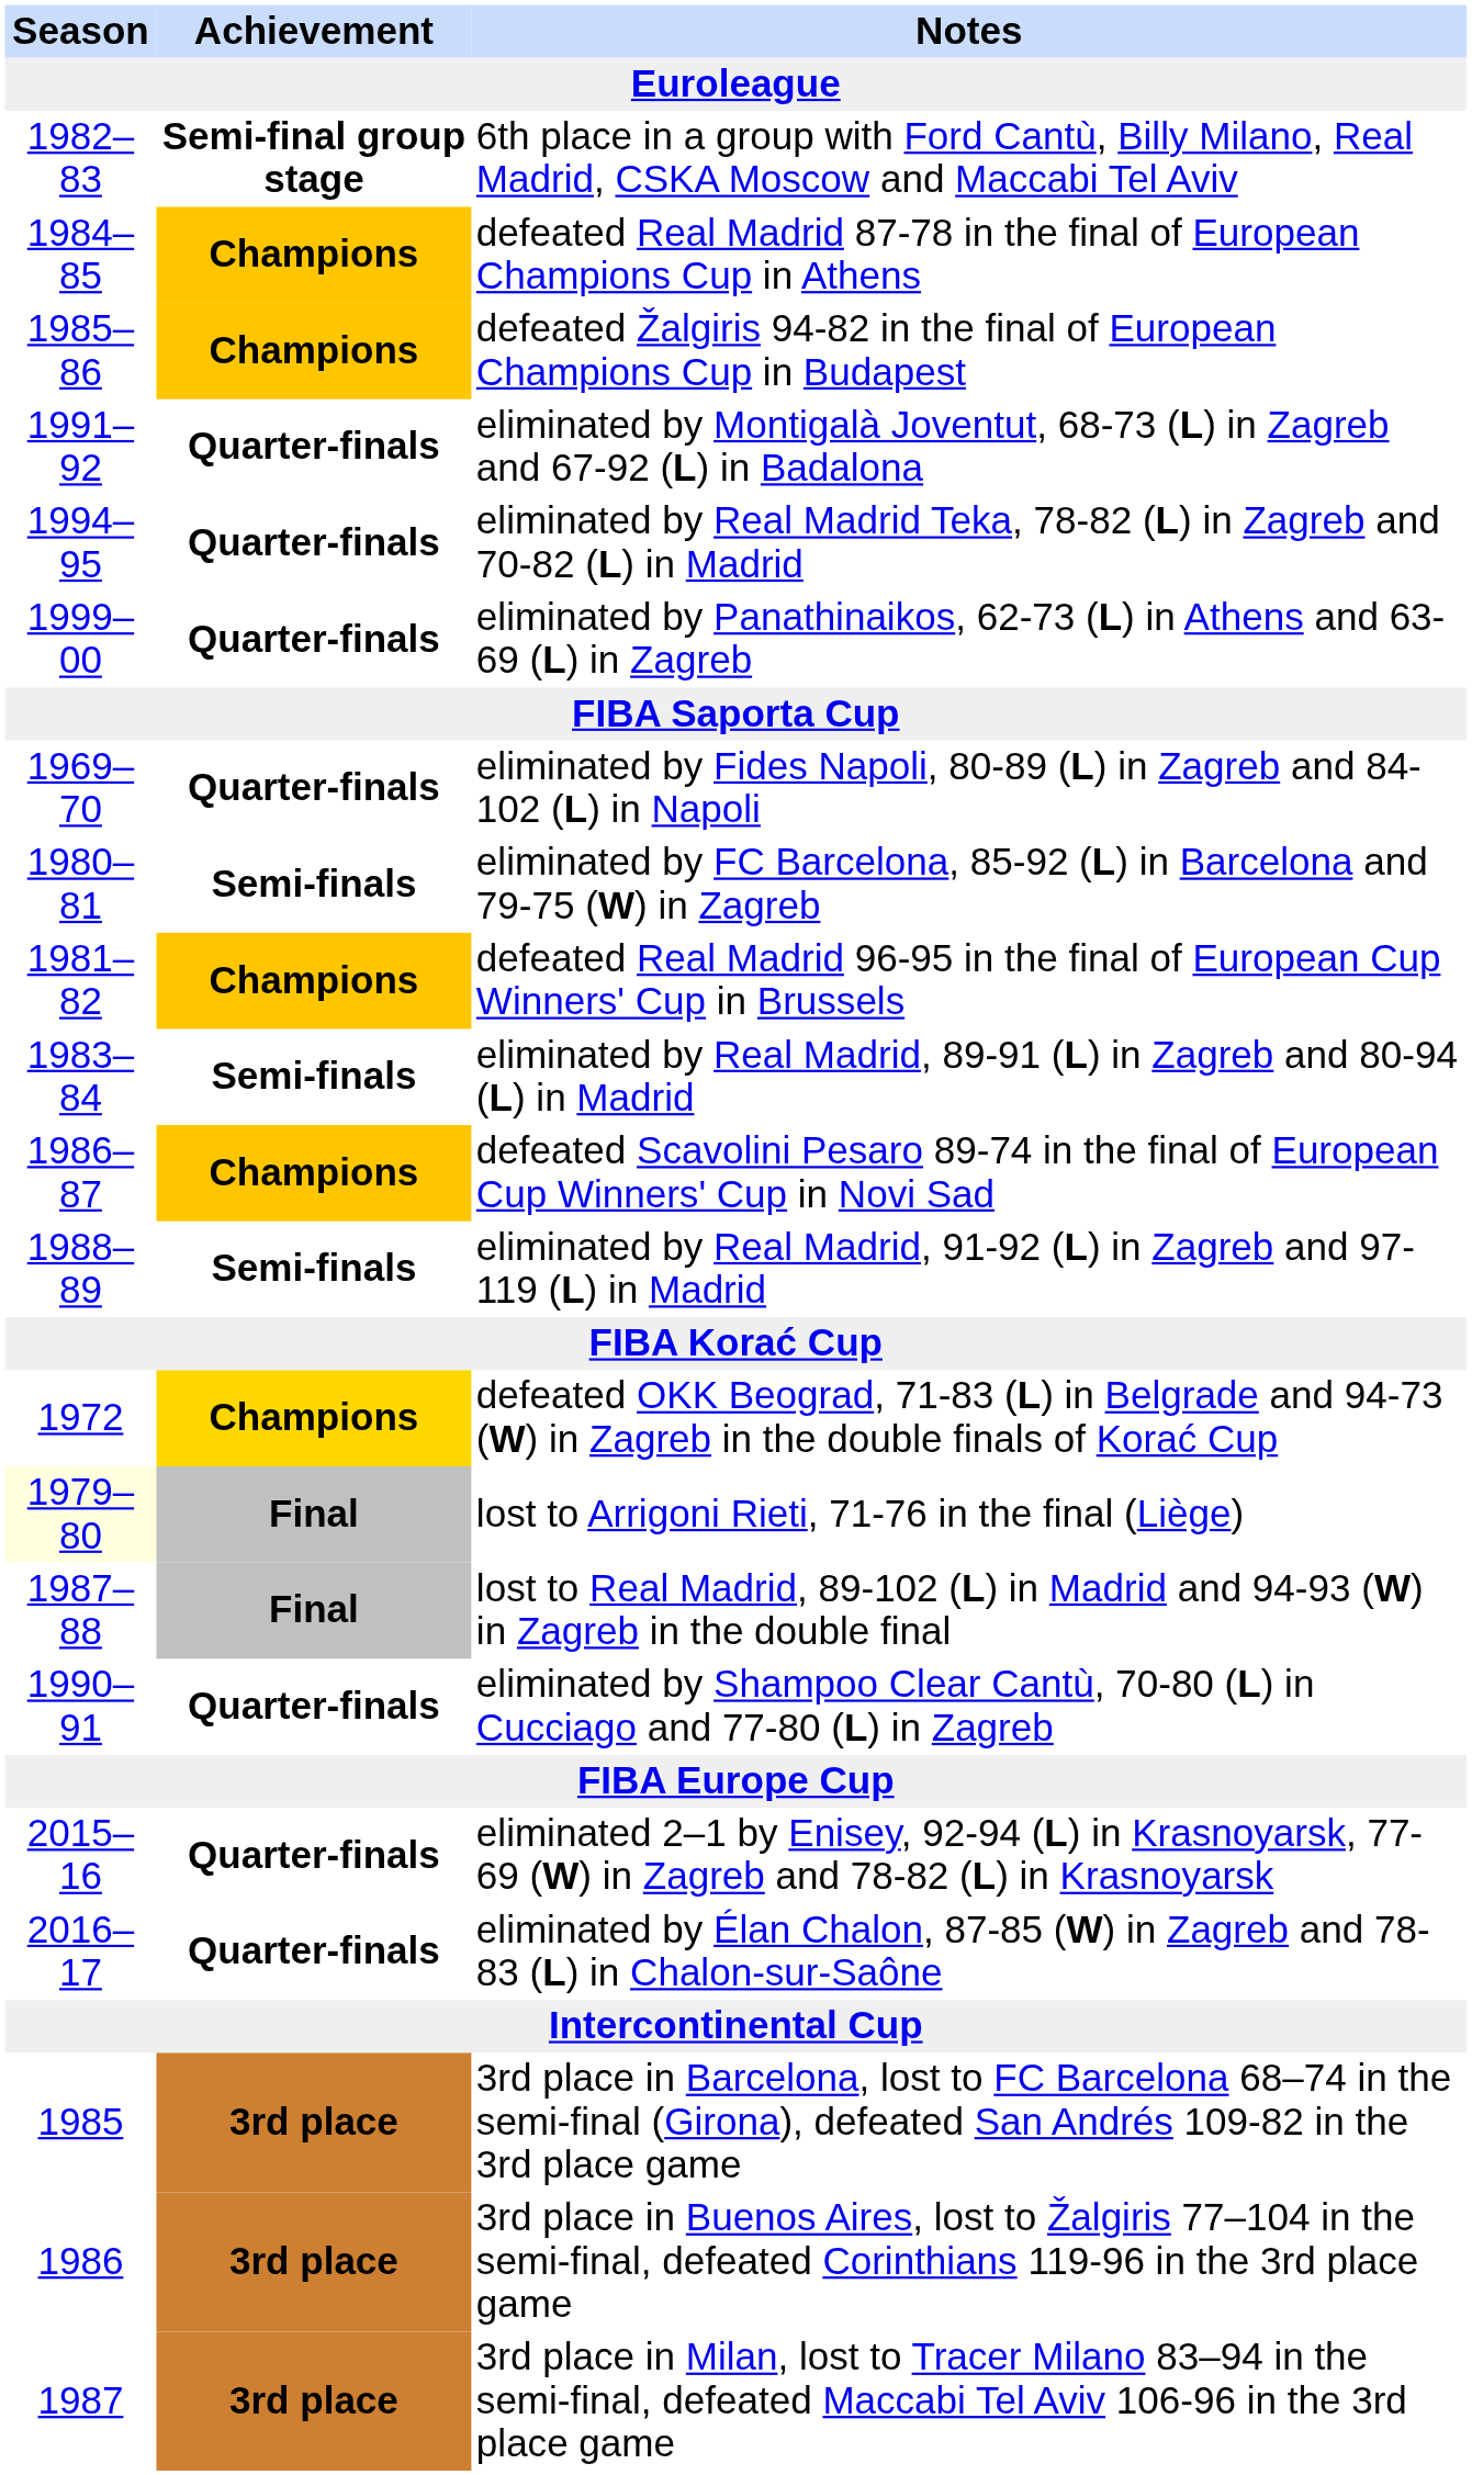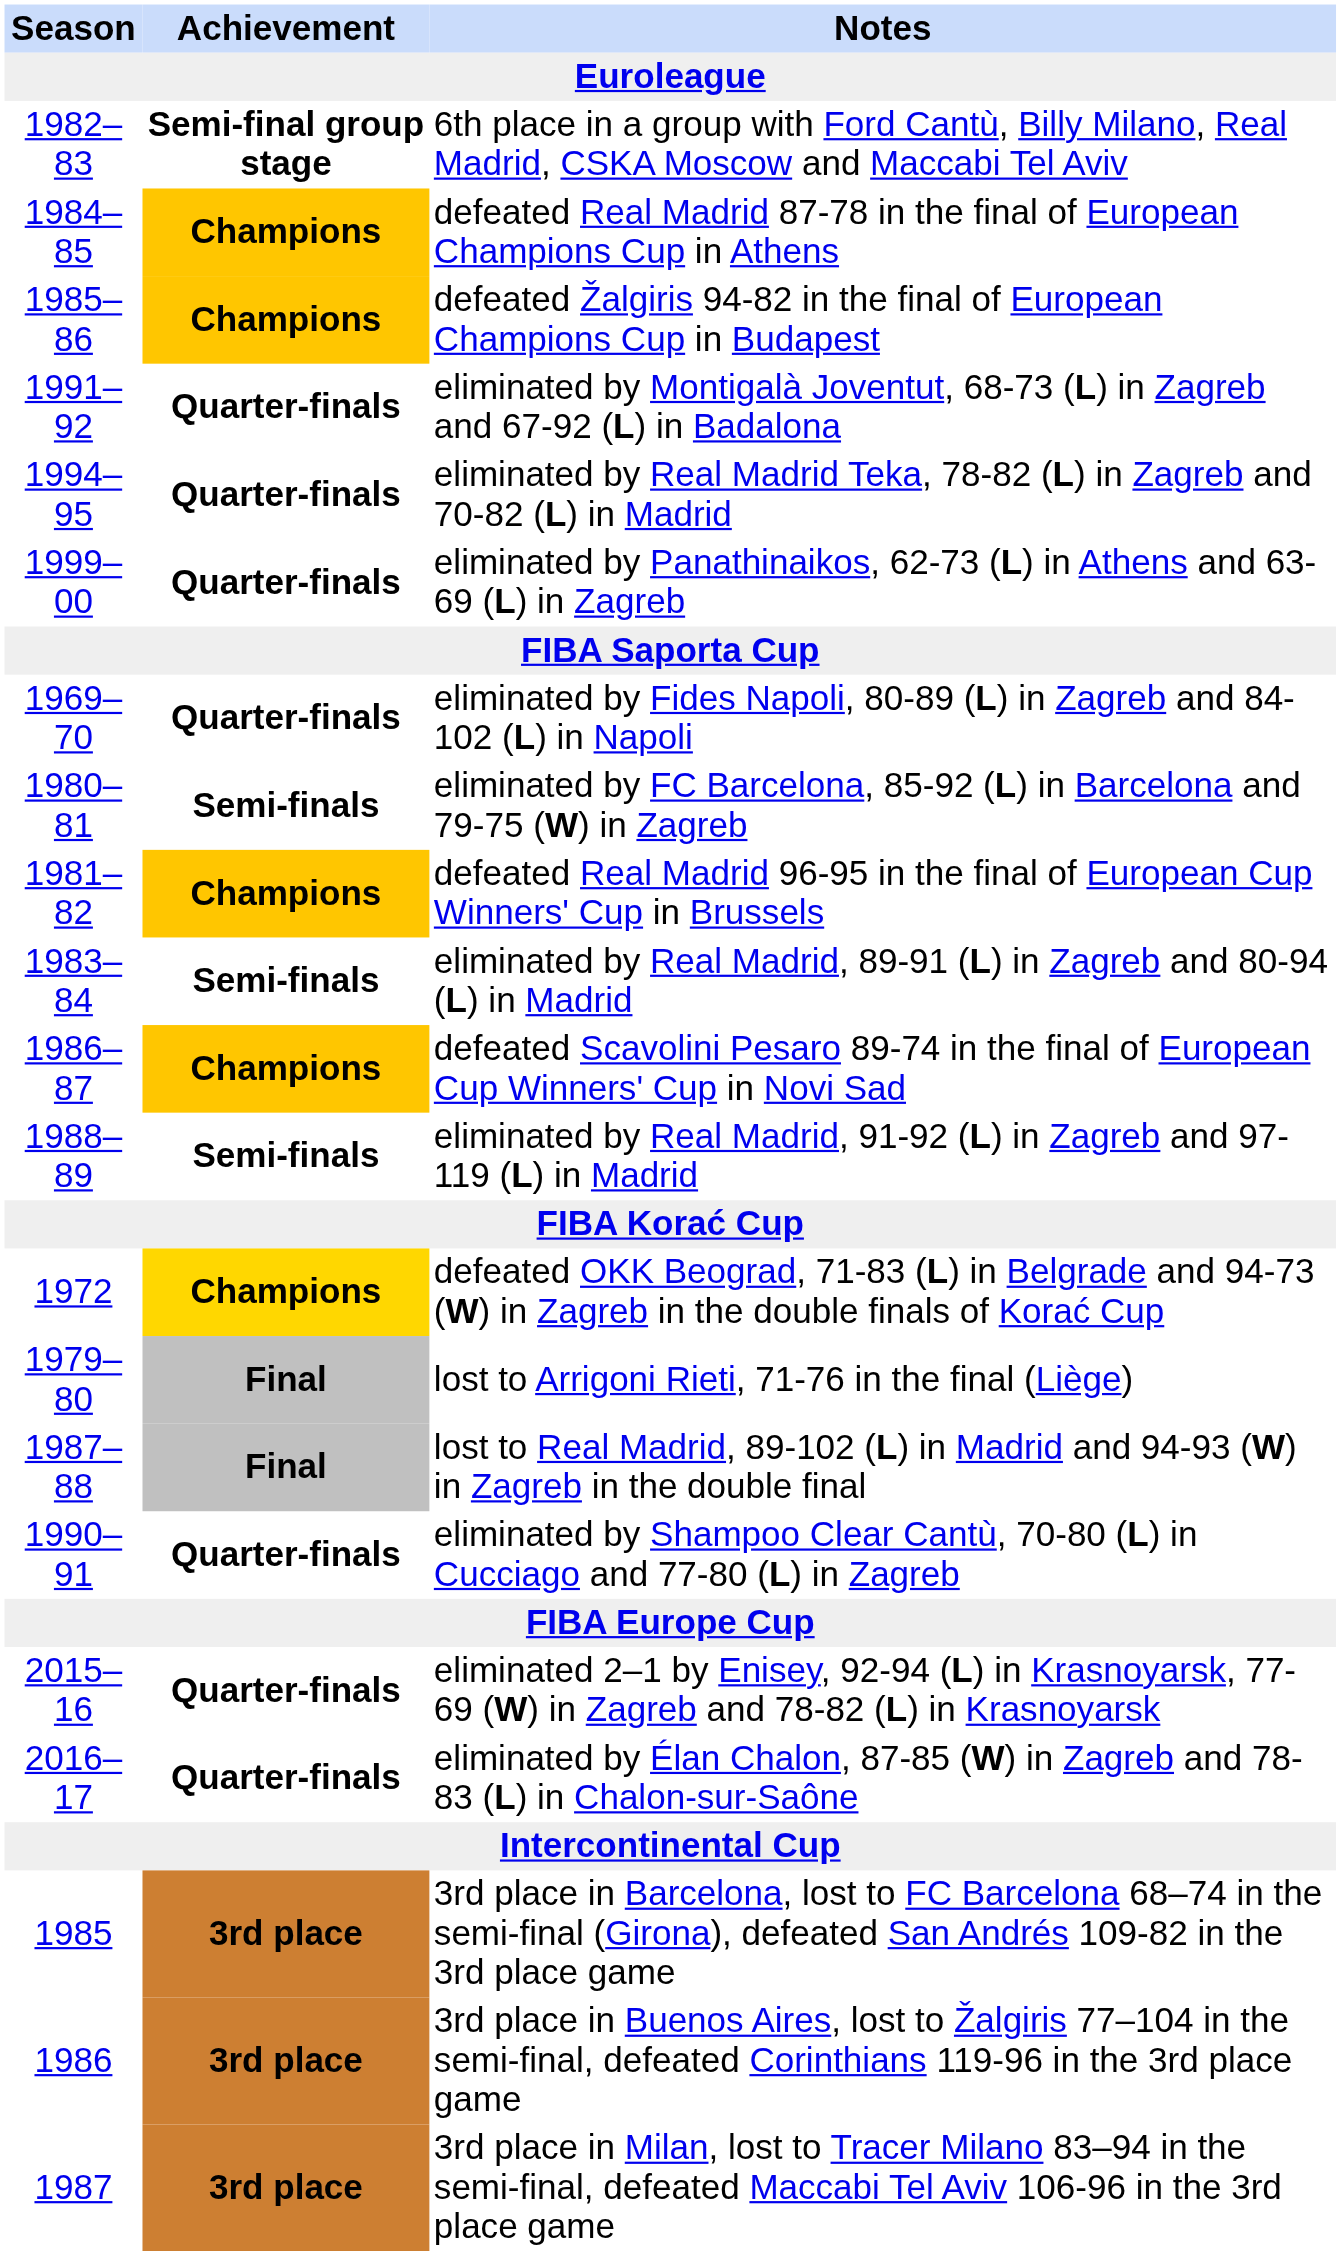lost to Arrigoni Rieti, 71-76 in the final (Liège) | Season: lightyellow background -> no background
